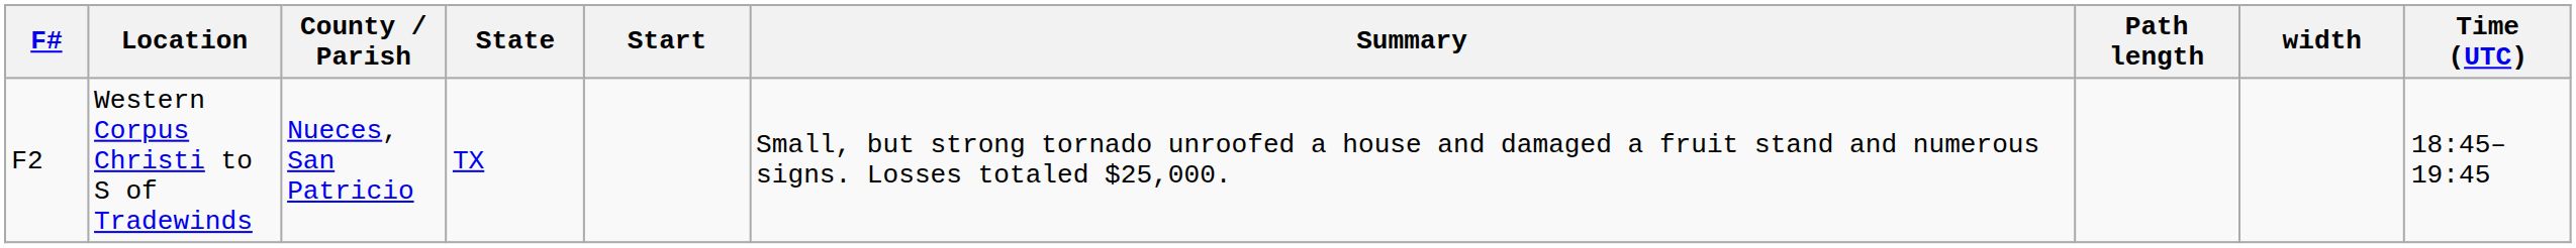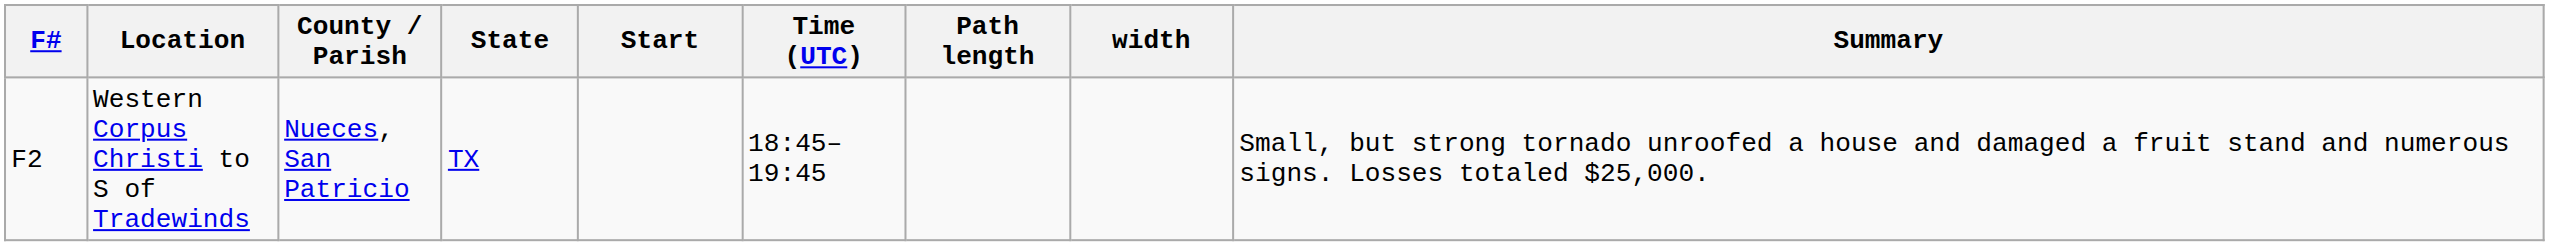columns swapped: Time (UTC) <-> Summary
